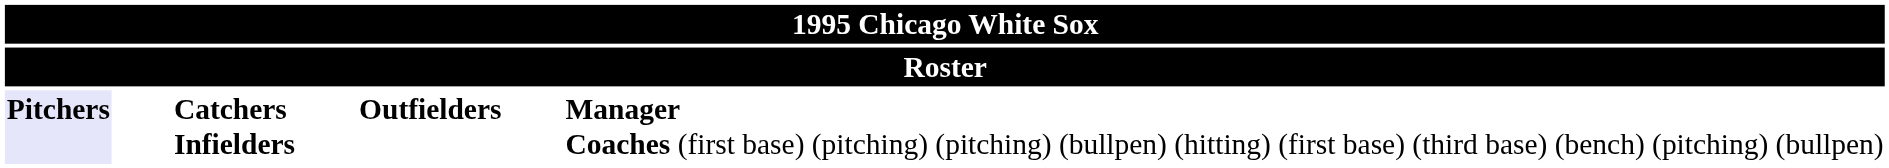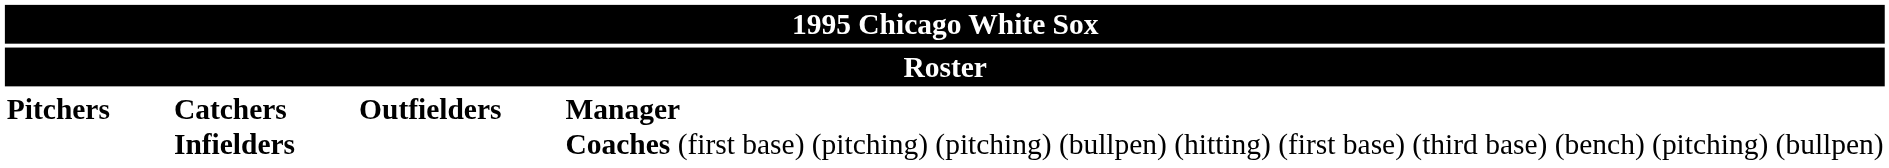Pitchers | column 1: lavender background -> no background
